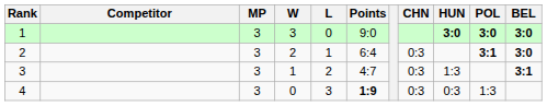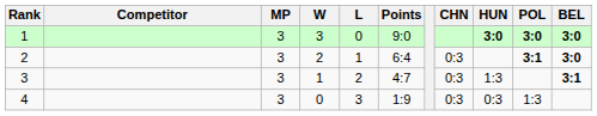4 | Points: bold -> normal
